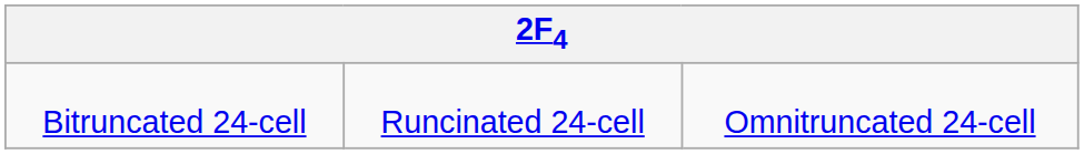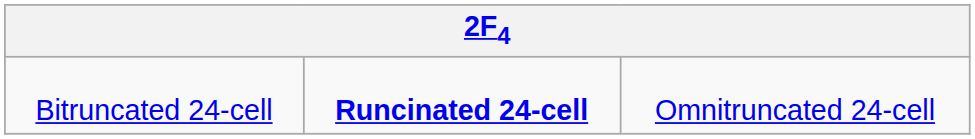Bitruncated 24-cell | column 2: normal -> bold
